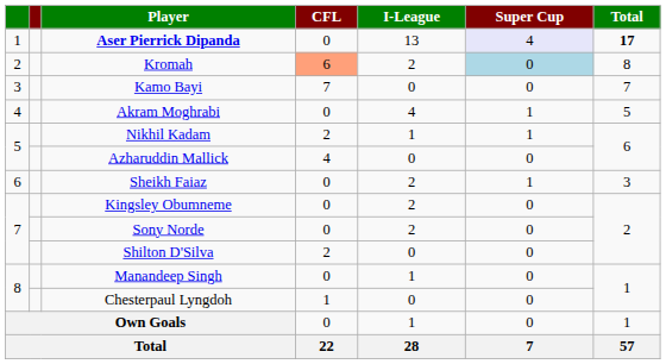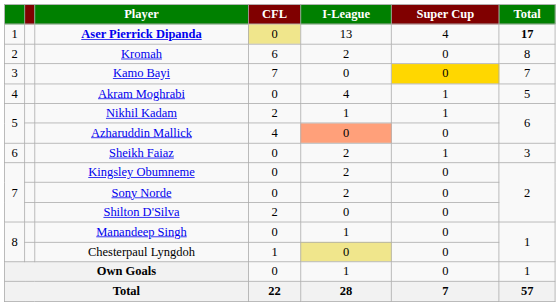Aser Pierrick Dipanda | CFL: no background -> khaki background
Aser Pierrick Dipanda | Super Cup: lavender background -> no background
Kromah | CFL: lightsalmon background -> no background
Kromah | Super Cup: lightblue background -> no background
Kamo Bayi | Super Cup: no background -> gold background
Azharuddin Mallick | I-League: no background -> lightsalmon background
Chesterpaul Lyngdoh | I-League: no background -> khaki background
